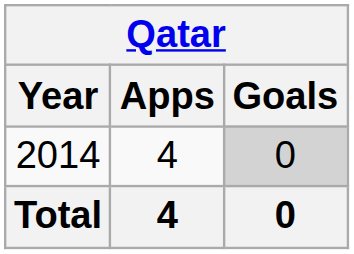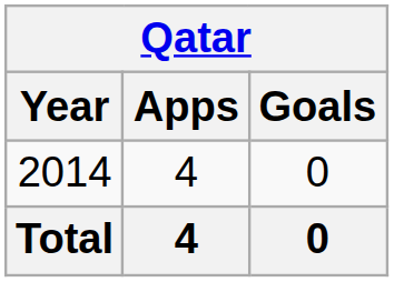2014 | Goals: lightgrey background -> no background
